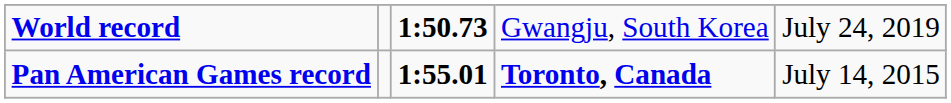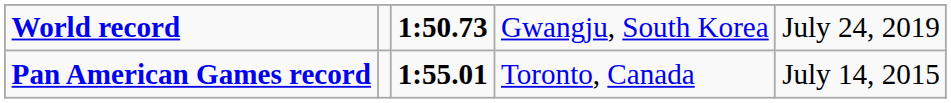Pan American Games record | column 4: bold -> normal
